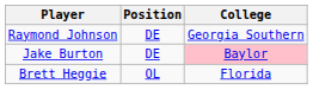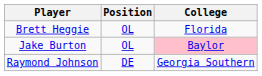rows swapped: Brett Heggie <-> Raymond Johnson
Jake Burton | Position: DE -> OL
